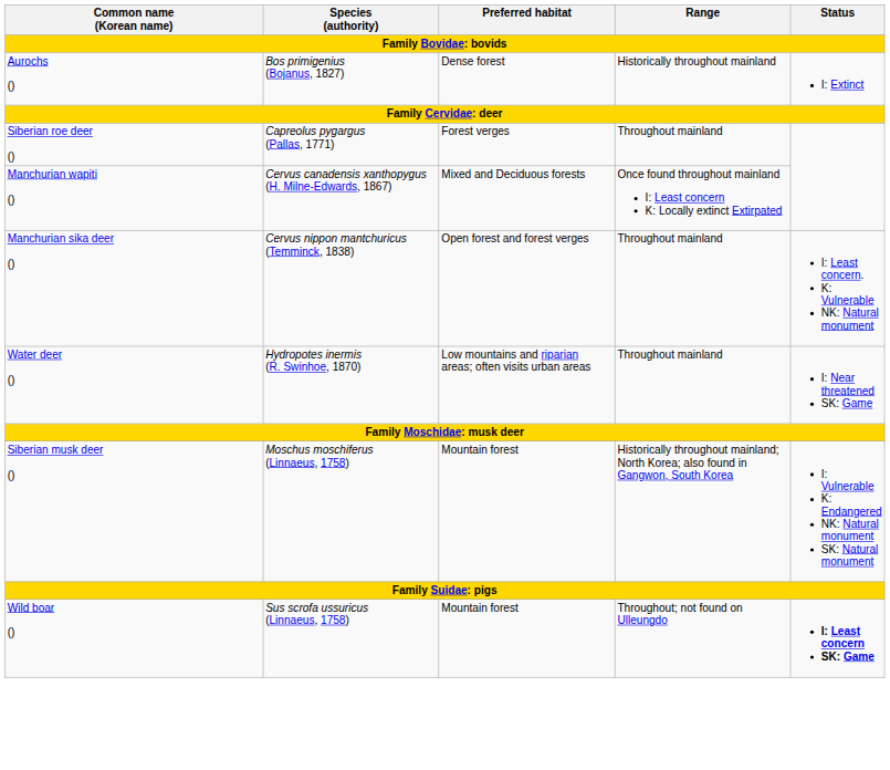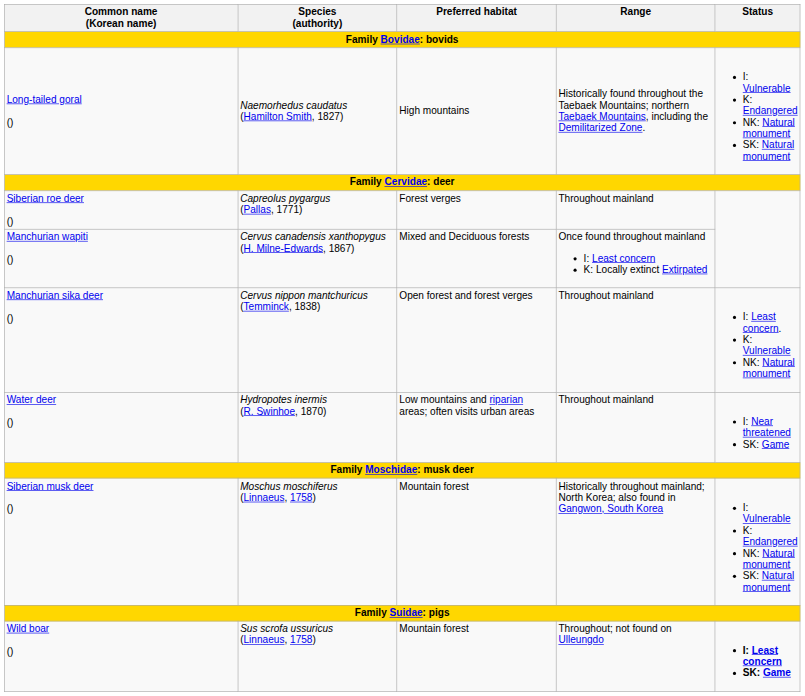- row: Aurochs () | Bos primigenius (Bojanus, 1827) | Dense forest | Historically throughout mainland | I: Extinct
+ row: Long-tailed goral () | Naemorhedus caudatus (Hamilton Smith, 1827) | High mountains | Historically found throughout the Taebaek Mountains; northern Taebaek Mountains, including the Demilitarized Zone. | I: Vulnerable K: Endangered NK: Natural monument SK: Natural monument
